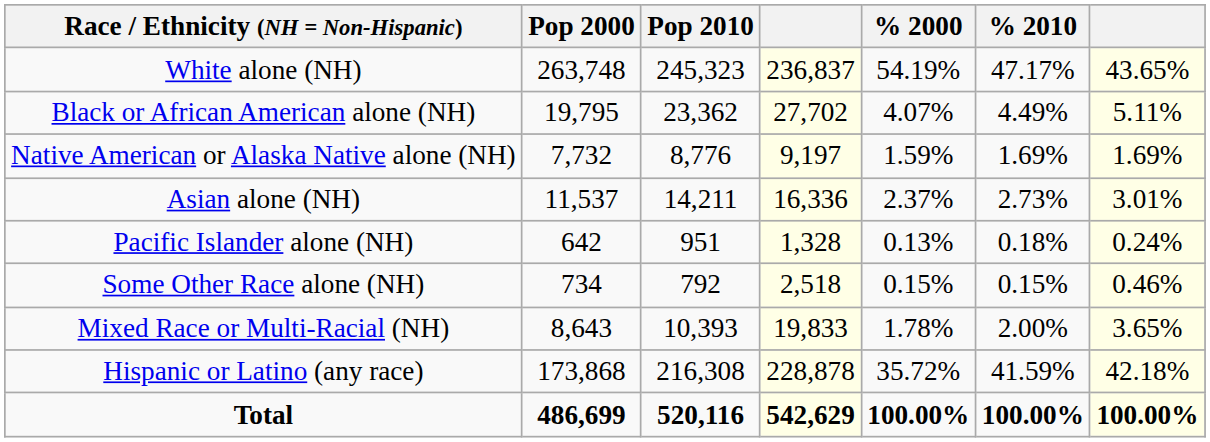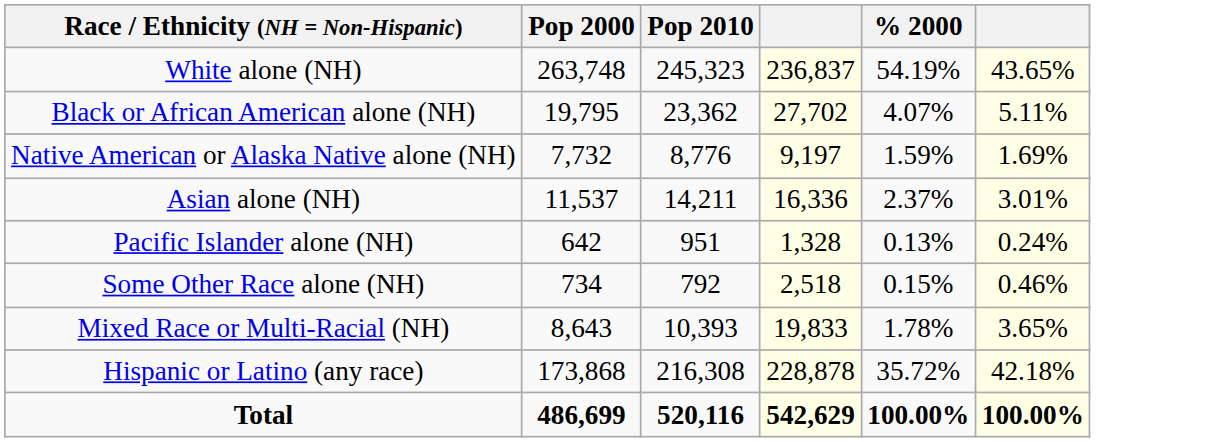- column: % 2010 | 47.17% | 4.49% | 1.69% | 2.73% | 0.18% | 0.15% | 2.00% | 41.59% | 100.00%
